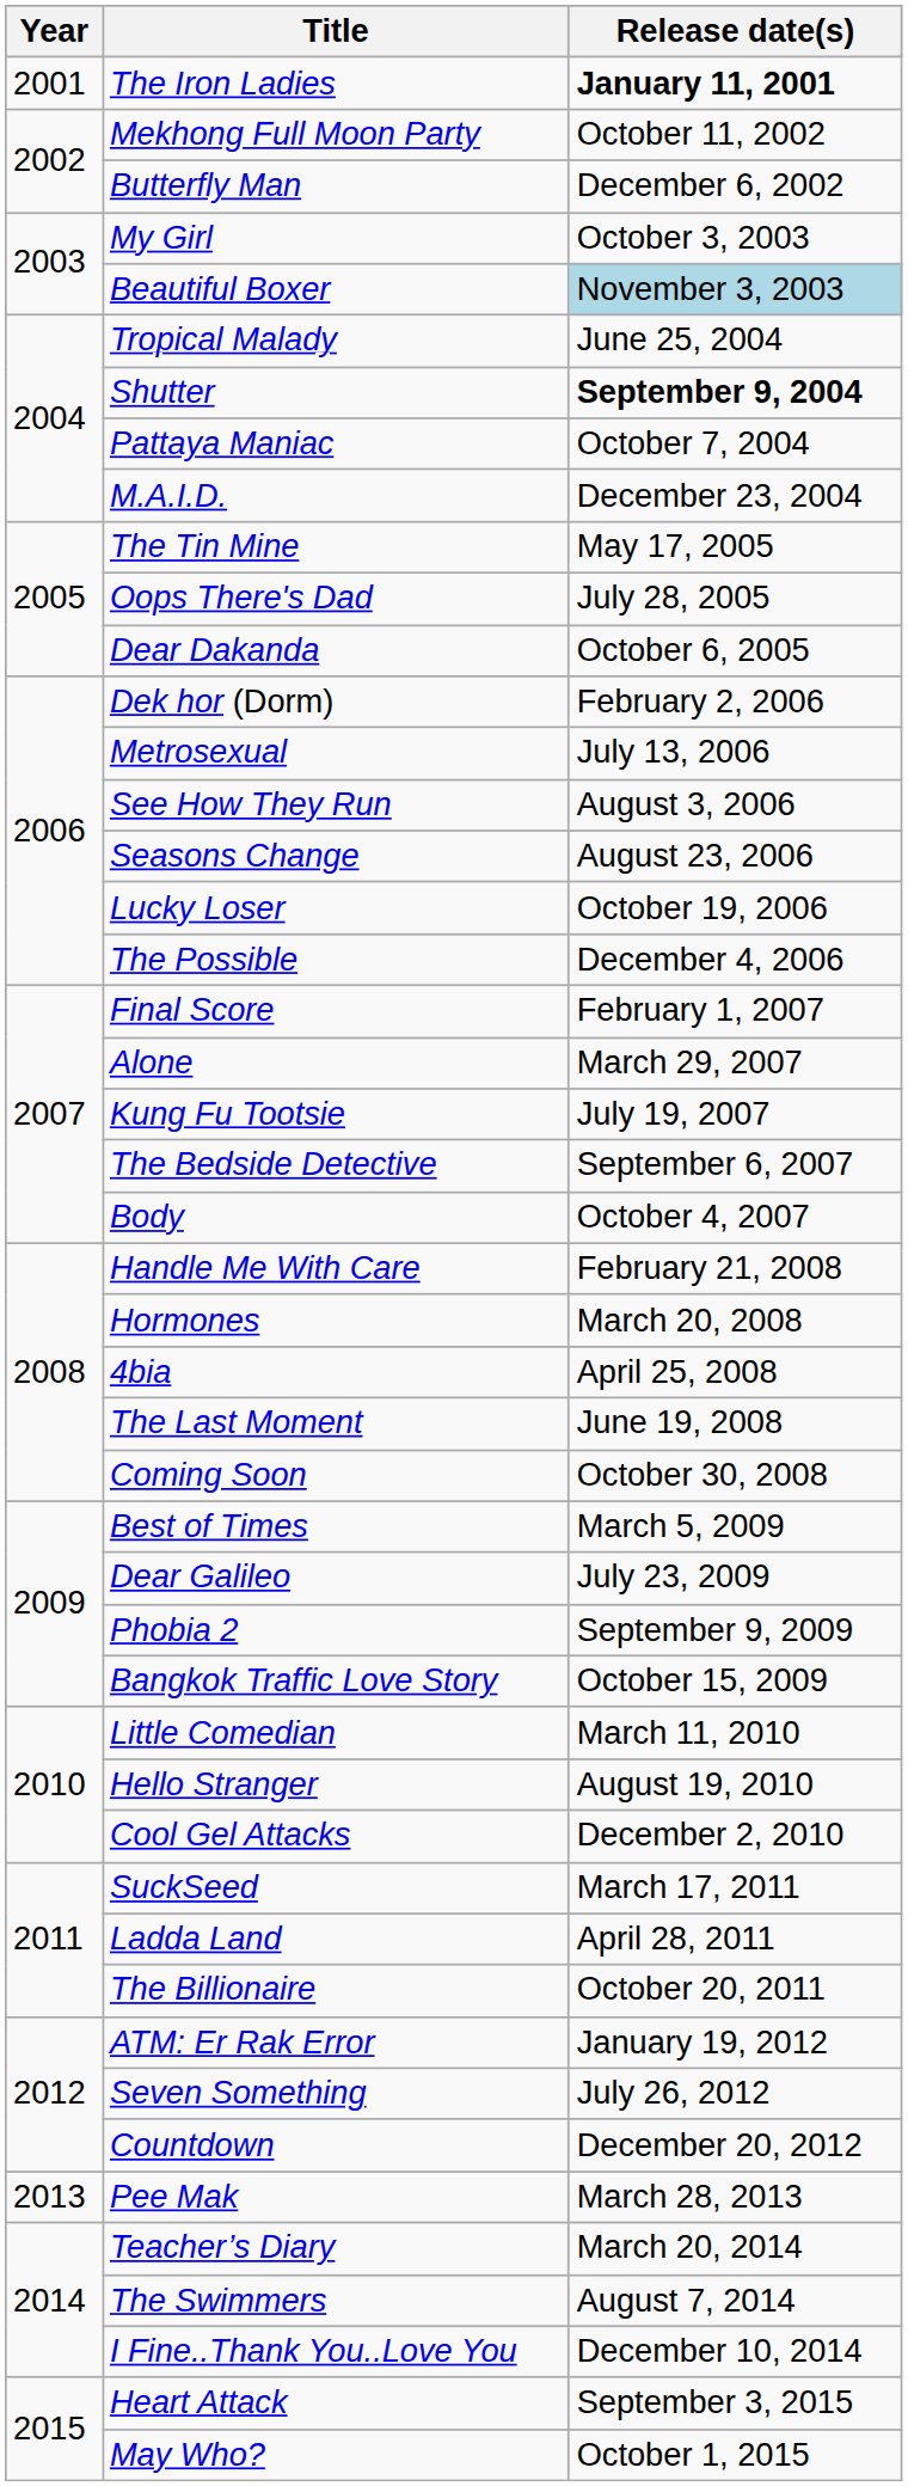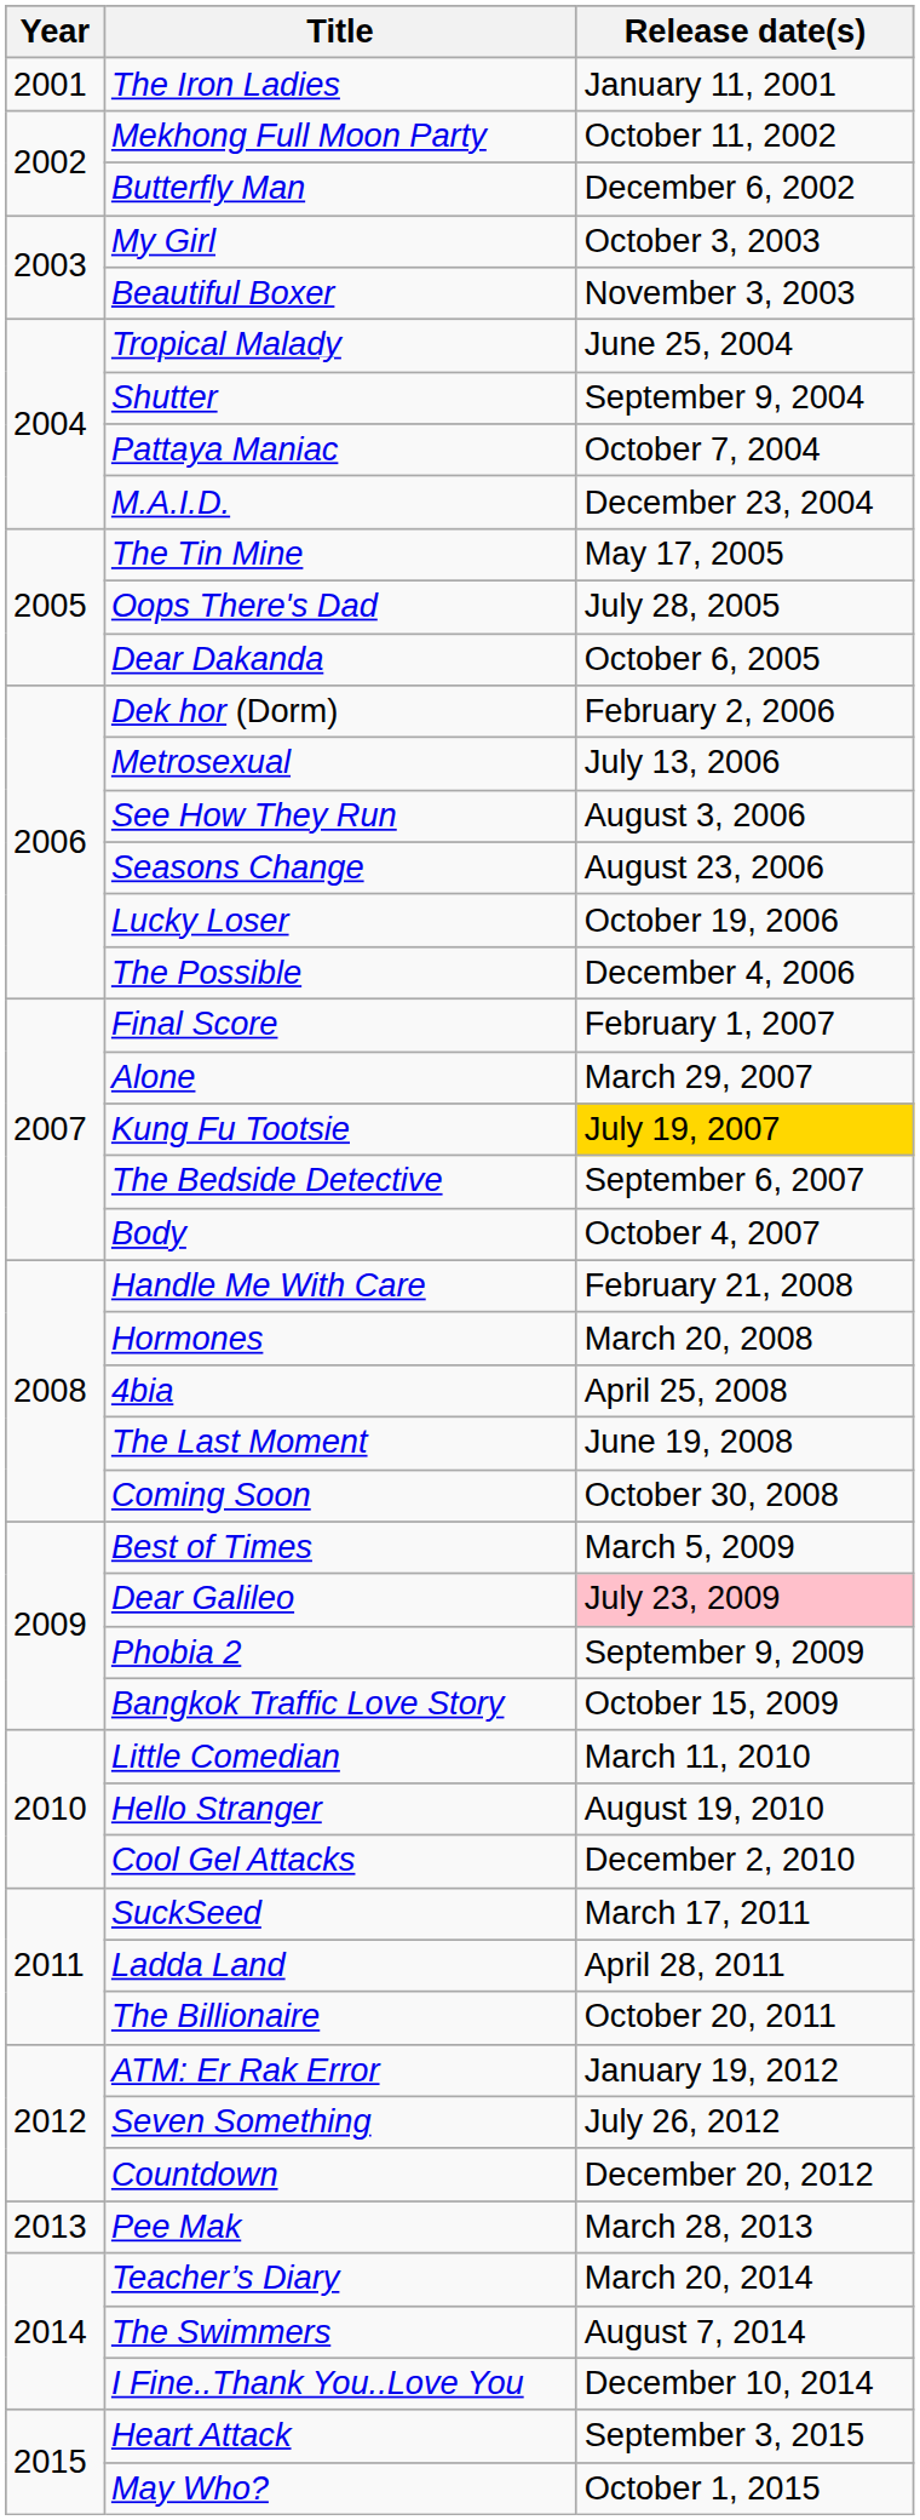The Iron Ladies | Release date(s): bold -> normal
Beautiful Boxer | Release date(s): lightblue background -> no background
Shutter | Release date(s): bold -> normal
Kung Fu Tootsie | Release date(s): no background -> gold background
Dear Galileo | Release date(s): no background -> pink background
